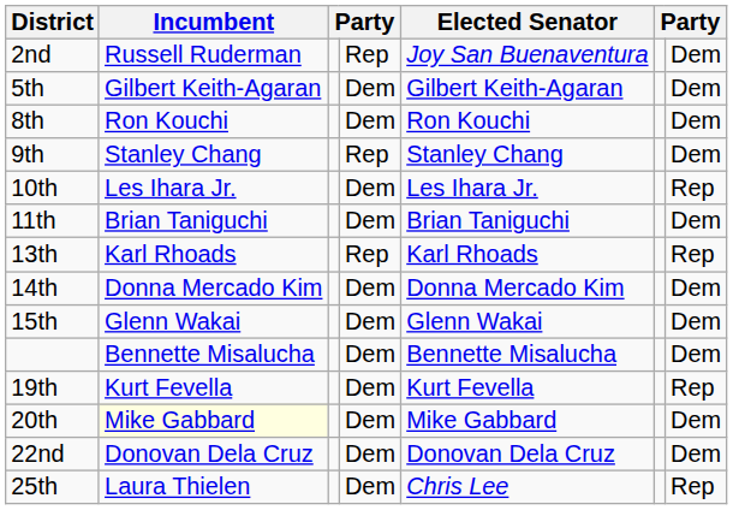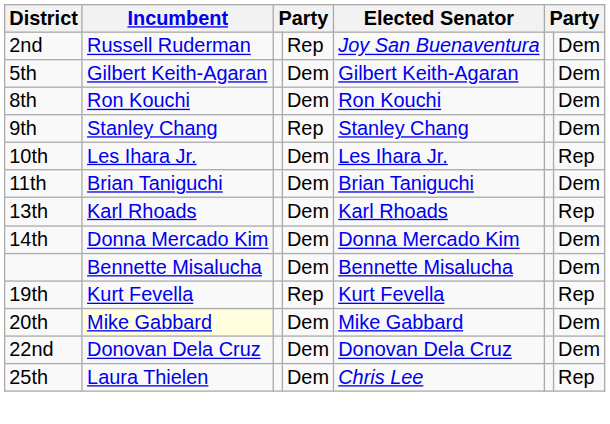13th | column 4: Rep -> Dem
- row: 15th | Glenn Wakai | Dem | Glenn Wakai | Dem
19th | column 4: Dem -> Rep
